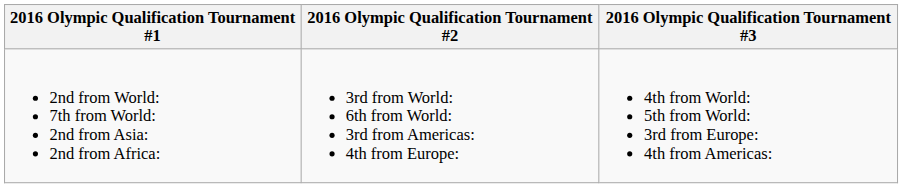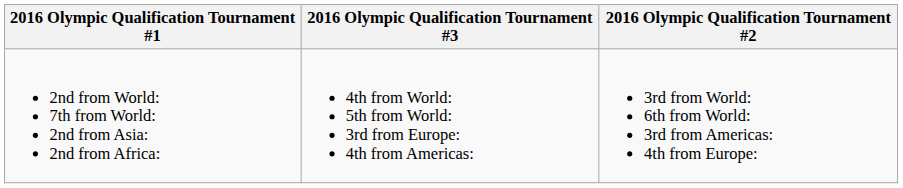columns swapped: 2016 Olympic Qualification Tournament #2 <-> 2016 Olympic Qualification Tournament #3
